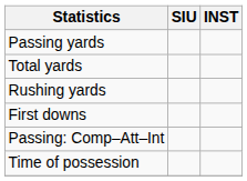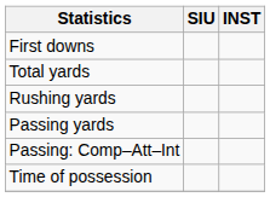rows swapped: First downs <-> Passing yards
